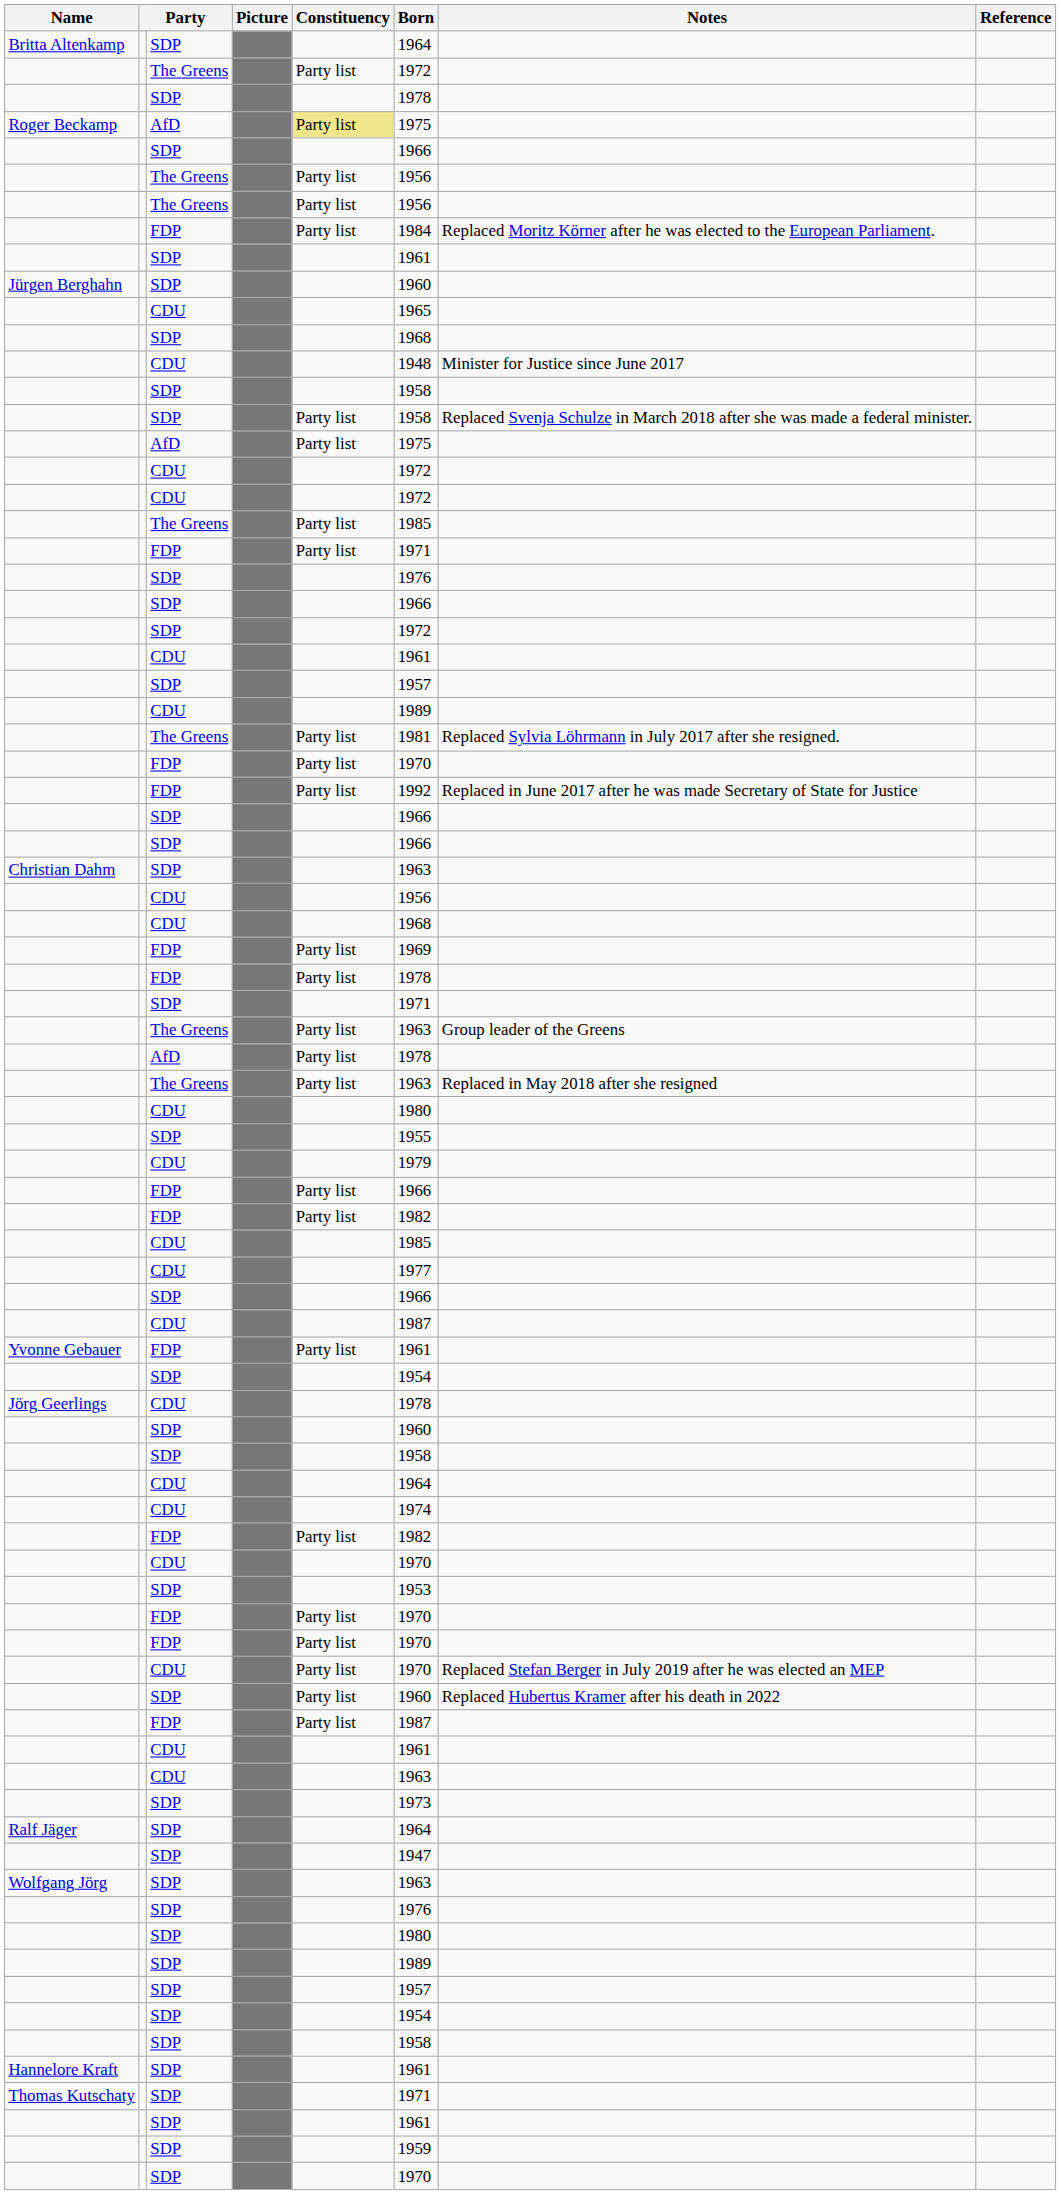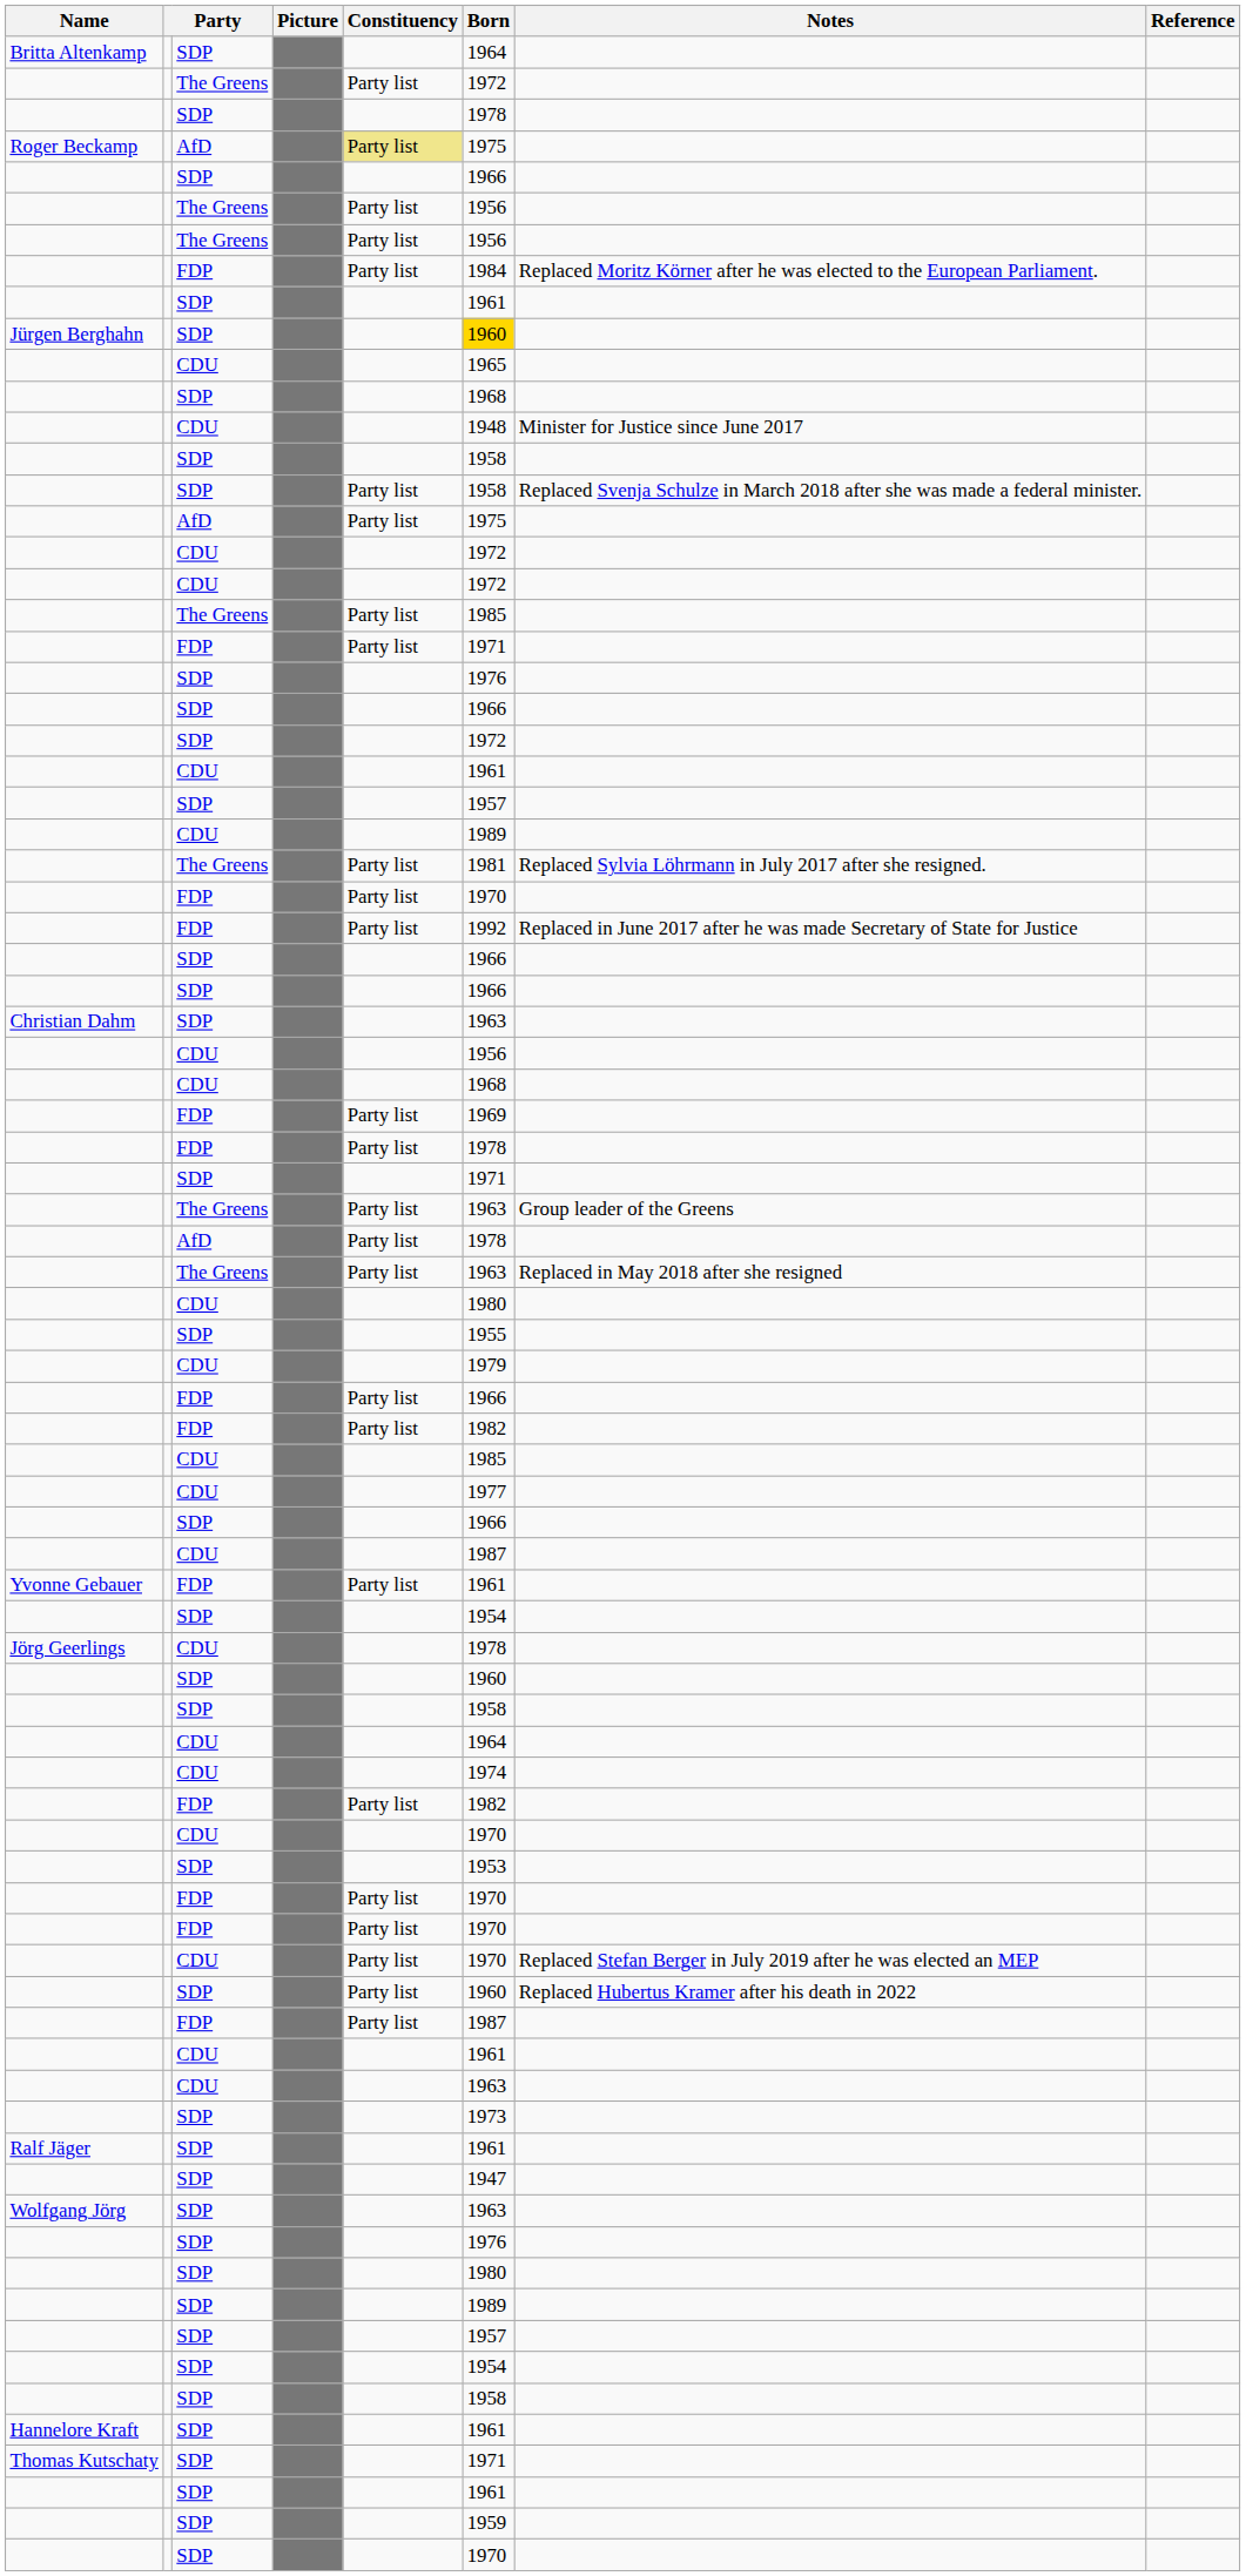Jürgen Berghahn | Born: no background -> gold background
Ralf Jäger | Born: 1964 -> 1961
